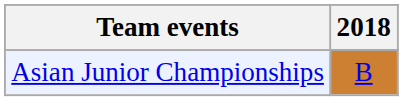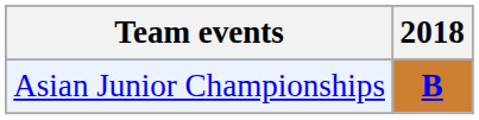Asian Junior Championships | 2018: normal -> bold
